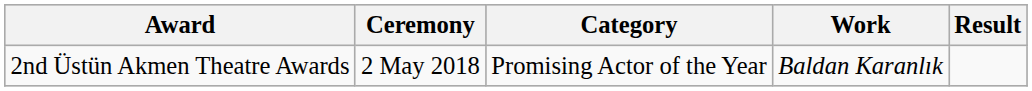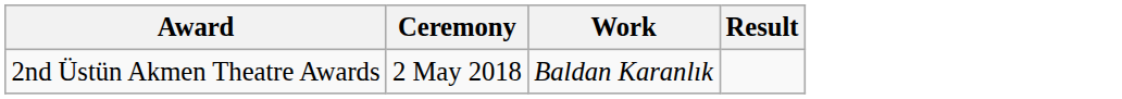- column: Category | Promising Actor of the Year
